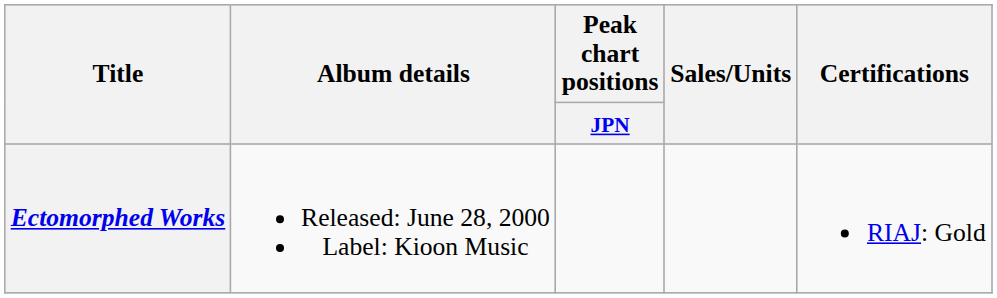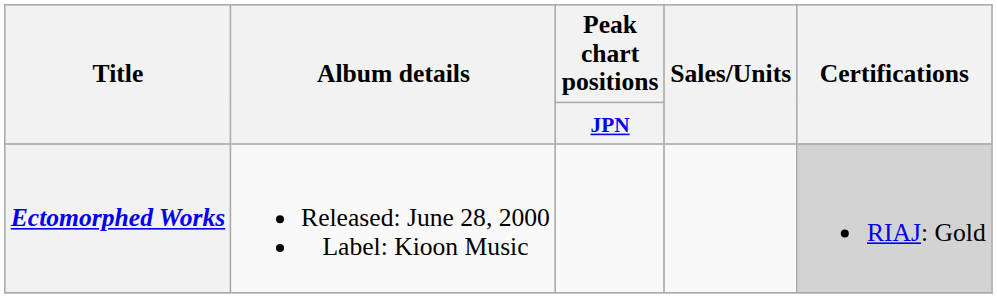Ectomorphed Works | Certifications: no background -> lightgrey background
